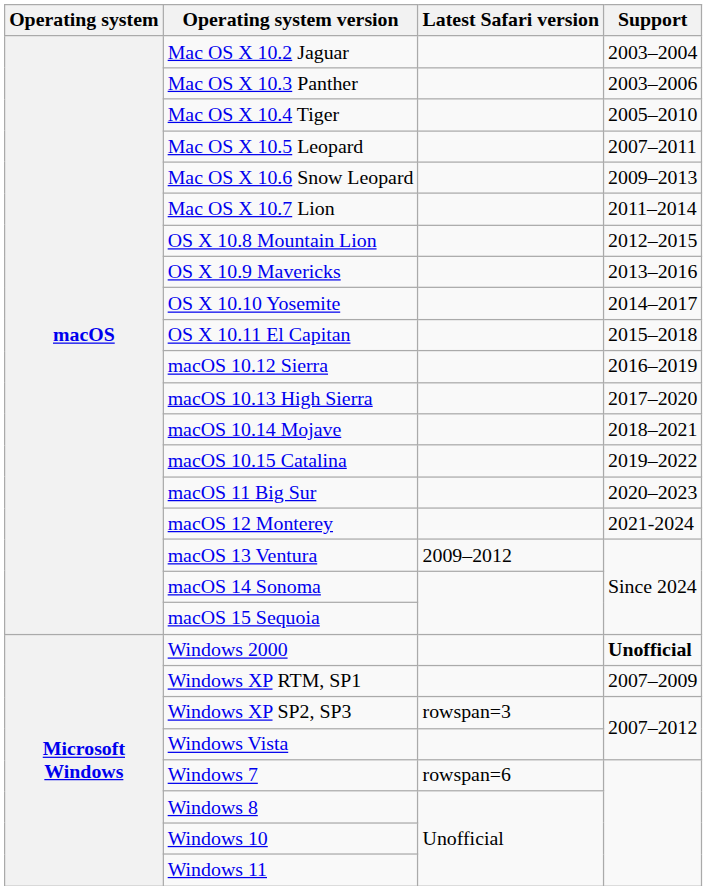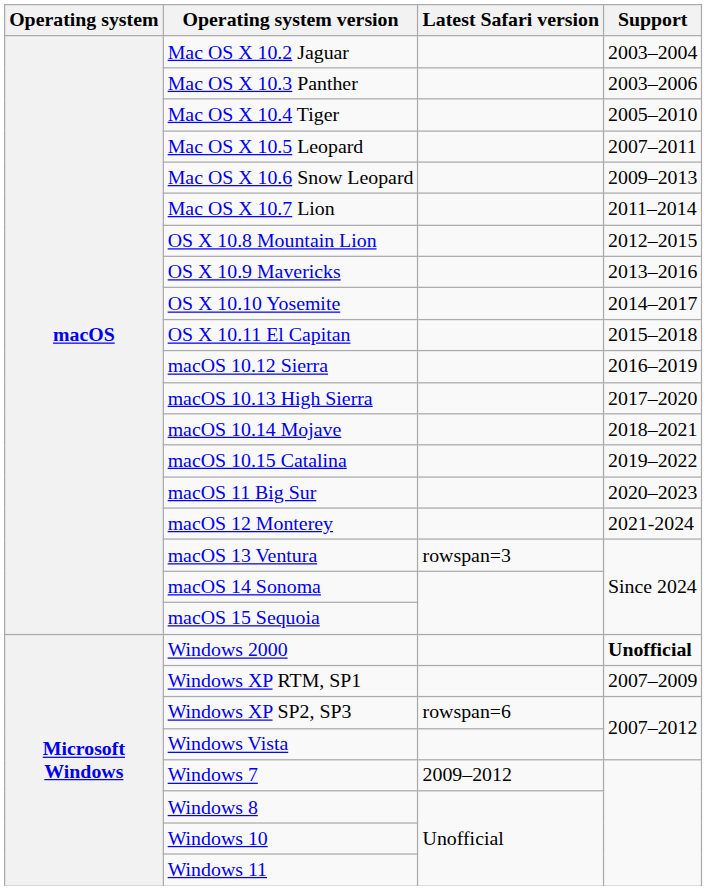macOS 13 Ventura | Latest Safari version: 2009–2012 -> rowspan=3
Windows XP SP2, SP3 | Latest Safari version: rowspan=3 -> rowspan=6
Windows 7 | Latest Safari version: rowspan=6 -> 2009–2012
